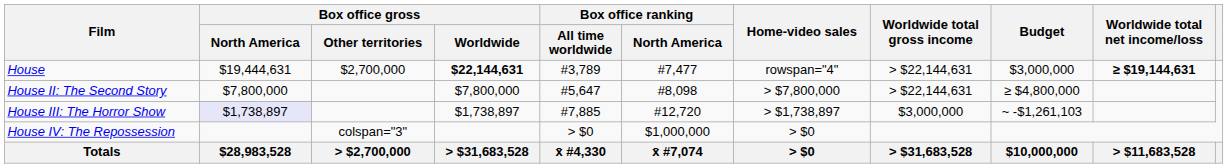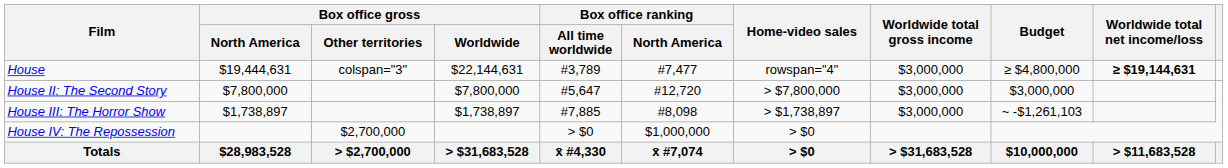House | Box office gross / Other territories: $2,700,000 -> colspan="3"
House | Box office gross / Worldwide: bold -> normal
House | Worldwide total gross income: > $22,144,631 -> $3,000,000
House | Budget: $3,000,000 -> ≥ $4,800,000
House II: The Second Story | Box office ranking / North America: #8,098 -> #12,720
House II: The Second Story | Worldwide total gross income: > $22,144,631 -> $3,000,000
House II: The Second Story | Budget: ≥ $4,800,000 -> $3,000,000
House III: The Horror Show | Box office gross / North America: lavender background -> no background
House III: The Horror Show | Box office ranking / North America: #12,720 -> #8,098
House IV: The Repossession | Box office gross / Other territories: colspan="3" -> $2,700,000
